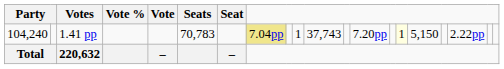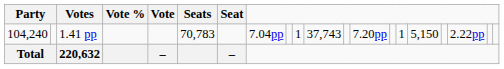1.41 pp | column 8: khaki background -> no background
1.41 pp | column 15: lightyellow background -> no background
